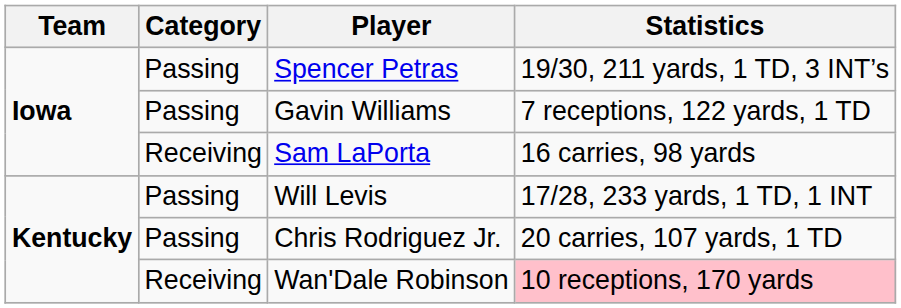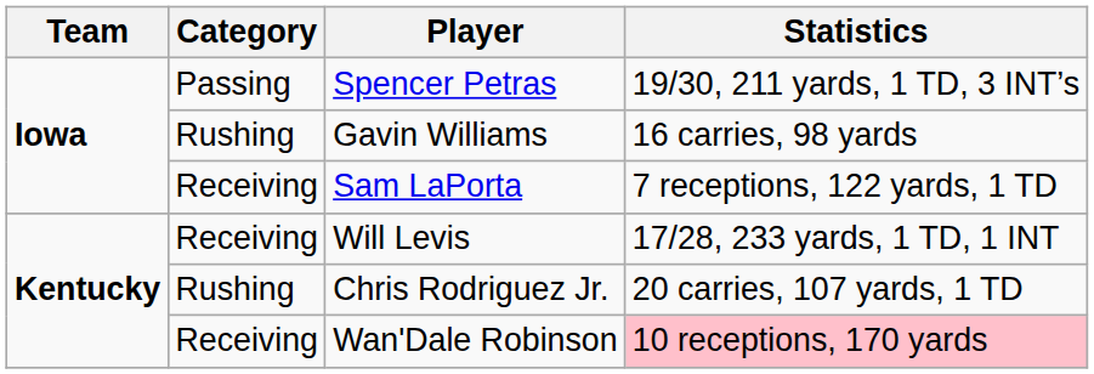Gavin Williams | Category: Passing -> Rushing
Gavin Williams | Statistics: 7 receptions, 122 yards, 1 TD -> 16 carries, 98 yards
Sam LaPorta | Statistics: 16 carries, 98 yards -> 7 receptions, 122 yards, 1 TD
Will Levis | Category: Passing -> Receiving
Chris Rodriguez Jr. | Category: Passing -> Rushing
